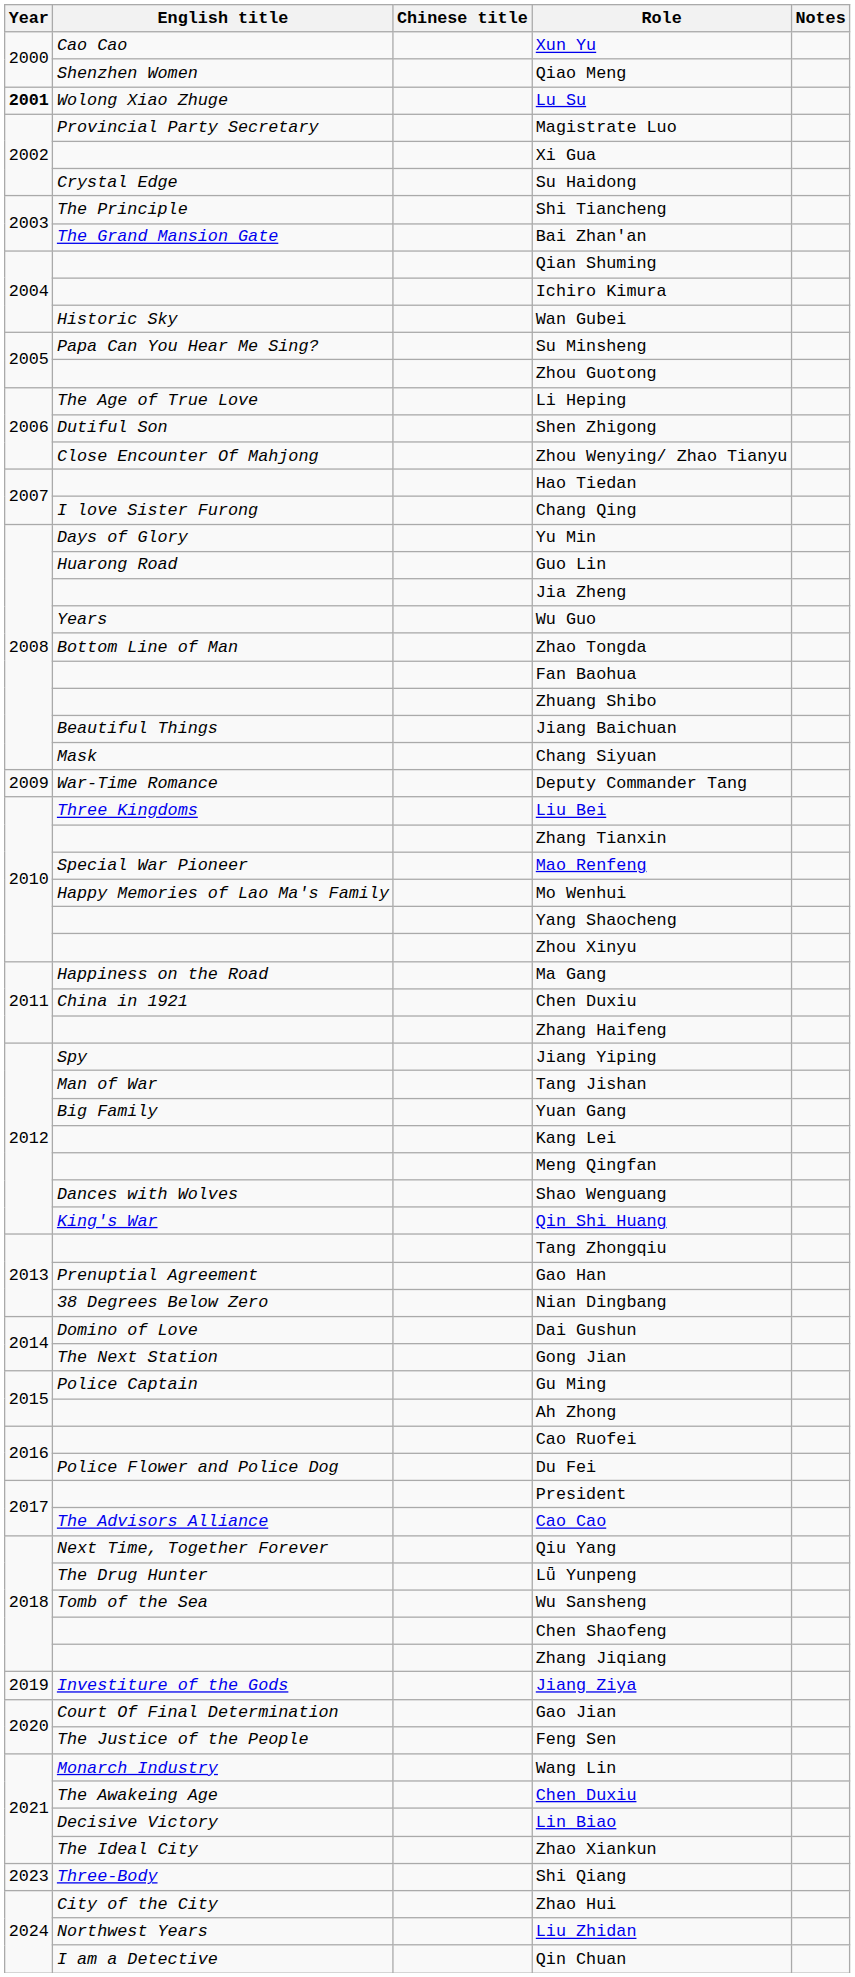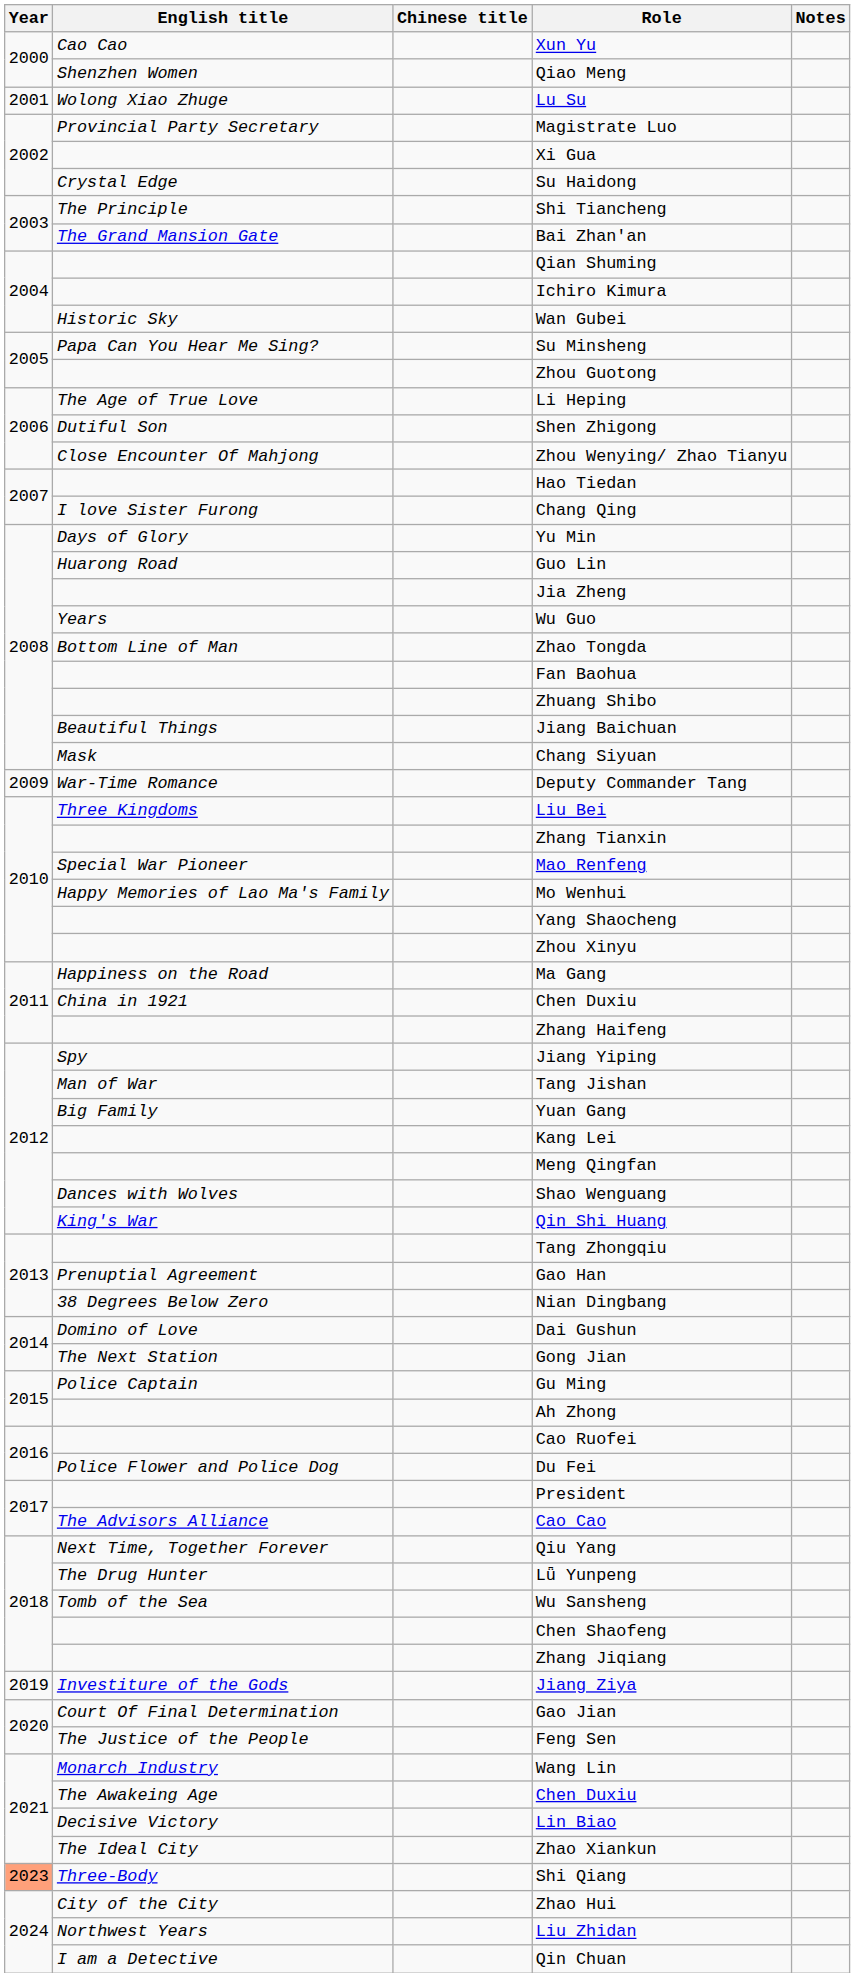Lu Su | Year: bold -> normal
Shi Qiang | Year: no background -> lightsalmon background
